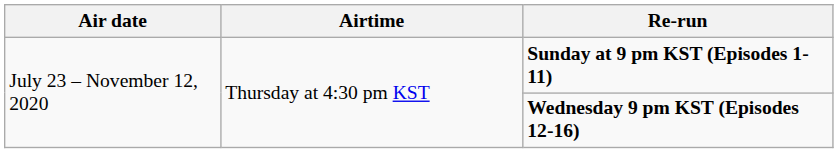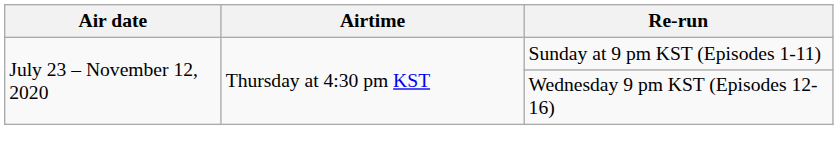Sunday at 9 pm KST (Episodes 1-11) | Re-run: bold -> normal
Wednesday 9 pm KST (Episodes 12-16) | Re-run: bold -> normal
